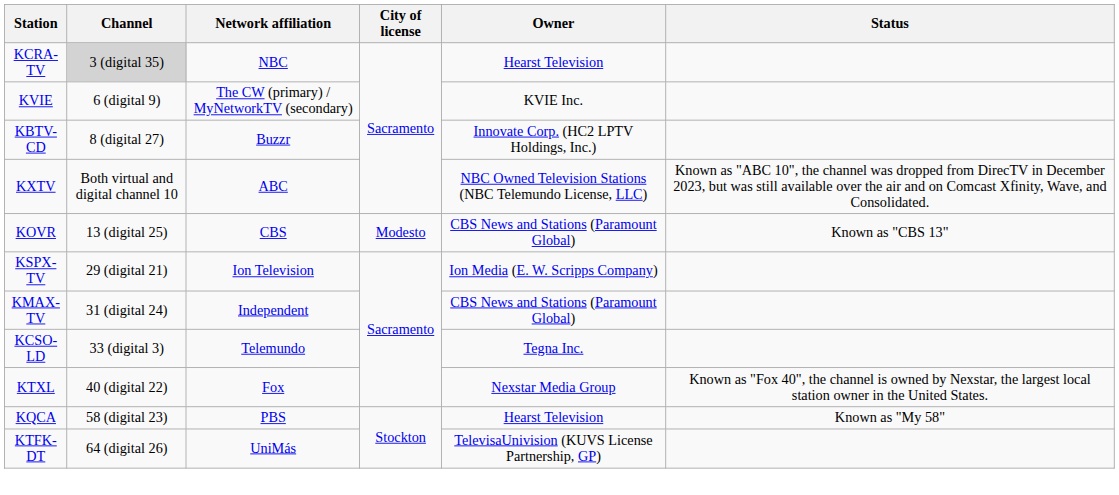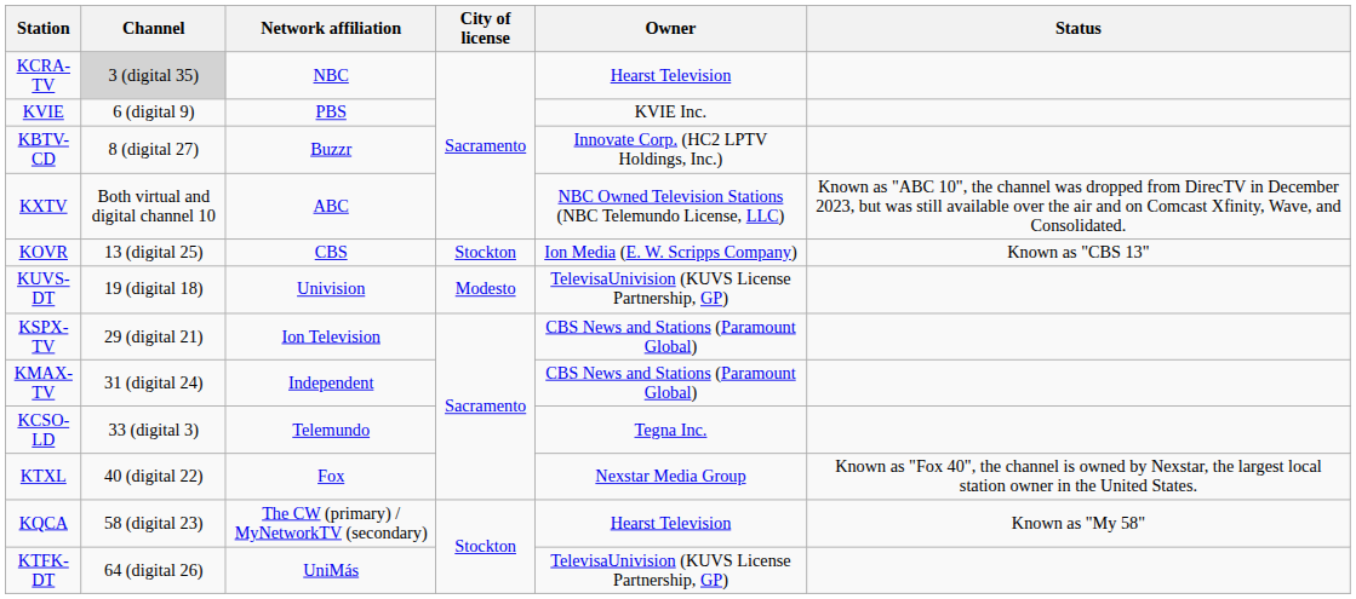KVIE | Network affiliation: The CW (primary) / MyNetworkTV (secondary) -> PBS
KOVR | City of license: Modesto -> Stockton
KOVR | Owner: CBS News and Stations (Paramount Global) -> Ion Media (E. W. Scripps Company)
+ row: KUVS-DT | 19 (digital 18) | Univision | Modesto | TelevisaUnivision (KUVS License Partnership, GP)
KSPX-TV | Owner: Ion Media (E. W. Scripps Company) -> CBS News and Stations (Paramount Global)
KQCA | Network affiliation: PBS -> The CW (primary) / MyNetworkTV (secondary)
